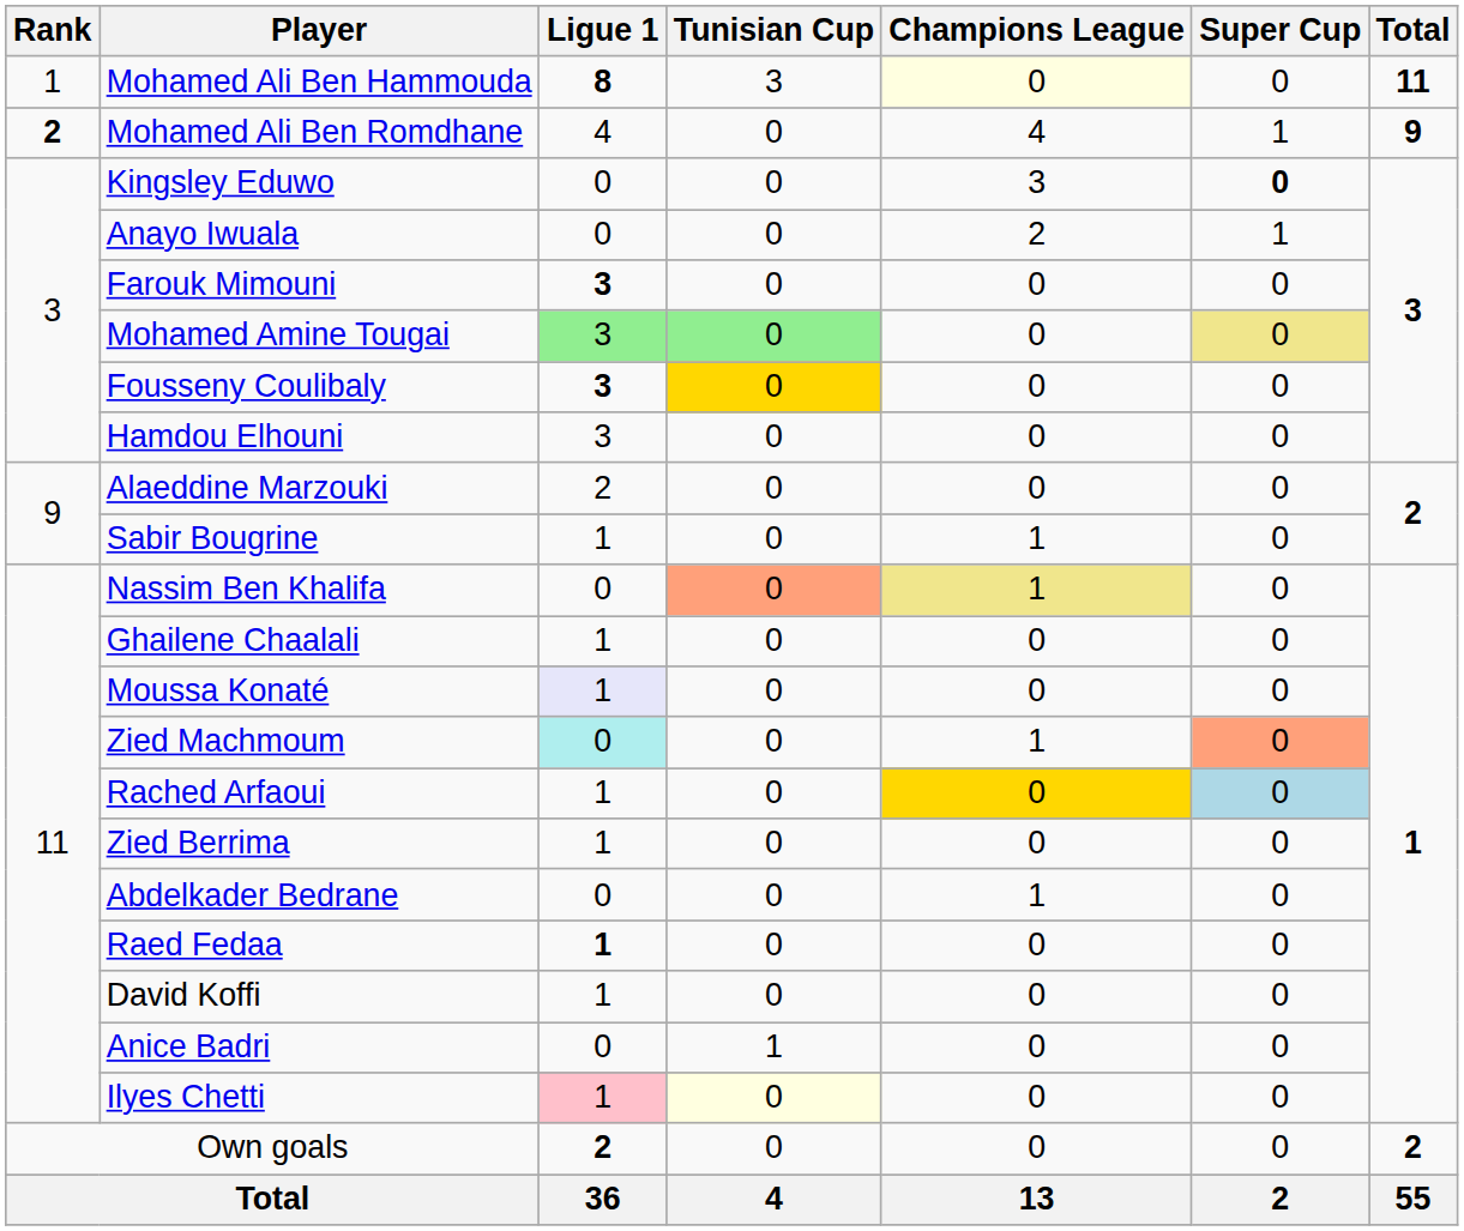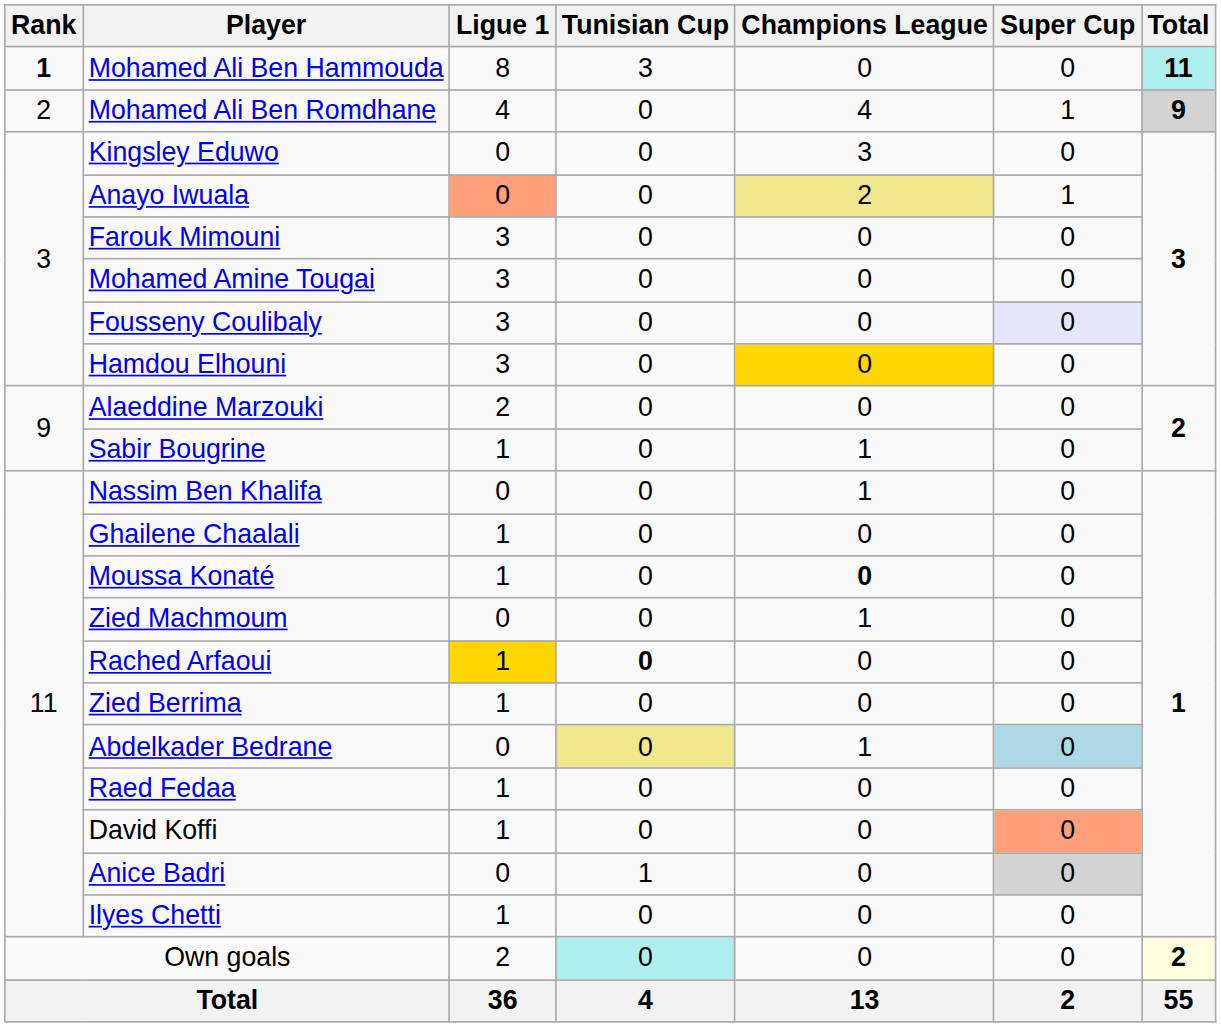Mohamed Ali Ben Hammouda | Rank: normal -> bold
Mohamed Ali Ben Hammouda | Ligue 1: bold -> normal
Mohamed Ali Ben Hammouda | Champions League: lightyellow background -> no background
Mohamed Ali Ben Hammouda | Total: no background -> paleturquoise background
Mohamed Ali Ben Romdhane | Rank: bold -> normal
Mohamed Ali Ben Romdhane | Total: no background -> lightgrey background
Kingsley Eduwo | Super Cup: bold -> normal
Anayo Iwuala | Ligue 1: no background -> lightsalmon background
Anayo Iwuala | Champions League: no background -> khaki background
Farouk Mimouni | Ligue 1: bold -> normal
Mohamed Amine Tougai | Ligue 1: lightgreen background -> no background
Mohamed Amine Tougai | Tunisian Cup: lightgreen background -> no background
Mohamed Amine Tougai | Super Cup: khaki background -> no background
Fousseny Coulibaly | Ligue 1: bold -> normal
Fousseny Coulibaly | Tunisian Cup: gold background -> no background
Fousseny Coulibaly | Super Cup: no background -> lavender background
Hamdou Elhouni | Champions League: no background -> gold background
Nassim Ben Khalifa | Tunisian Cup: lightsalmon background -> no background
Nassim Ben Khalifa | Champions League: khaki background -> no background
Moussa Konaté | Ligue 1: lavender background -> no background
Moussa Konaté | Champions League: normal -> bold
Zied Machmoum | Ligue 1: paleturquoise background -> no background
Zied Machmoum | Super Cup: lightsalmon background -> no background
Rached Arfaoui | Ligue 1: no background -> gold background
Rached Arfaoui | Tunisian Cup: normal -> bold
Rached Arfaoui | Champions League: gold background -> no background
Rached Arfaoui | Super Cup: lightblue background -> no background
Abdelkader Bedrane | Tunisian Cup: no background -> khaki background
Abdelkader Bedrane | Super Cup: no background -> lightblue background
Raed Fedaa | Ligue 1: bold -> normal
David Koffi | Super Cup: no background -> lightsalmon background
Anice Badri | Super Cup: no background -> lightgrey background
Ilyes Chetti | Ligue 1: pink background -> no background
Ilyes Chetti | Tunisian Cup: lightyellow background -> no background
Own goals | Ligue 1: bold -> normal
Own goals | Tunisian Cup: no background -> paleturquoise background
Own goals | Total: no background -> lightyellow background
